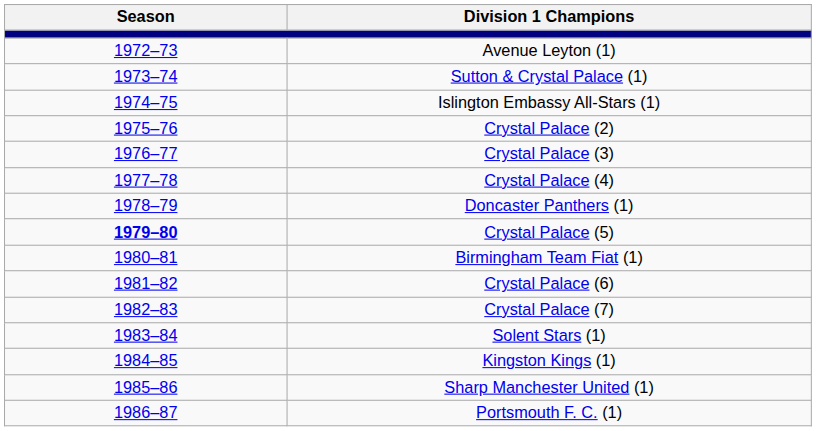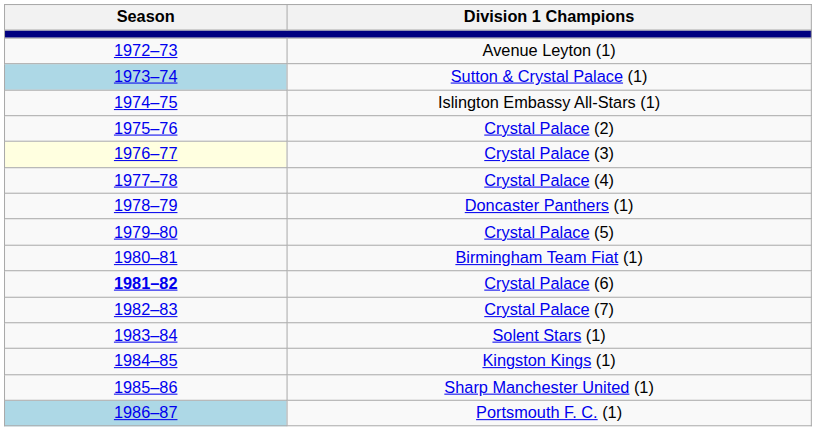Sutton & Crystal Palace (1) | Season: no background -> lightblue background
Crystal Palace (3) | Season: no background -> lightyellow background
Crystal Palace (5) | Season: bold -> normal
Crystal Palace (6) | Season: normal -> bold
Portsmouth F. C. (1) | Season: no background -> lightblue background
